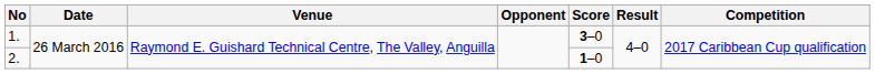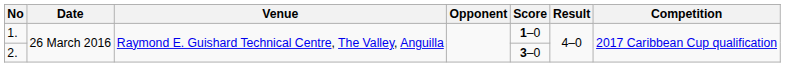1. | Score: 3–0 -> 1–0
2. | Score: 1–0 -> 3–0
